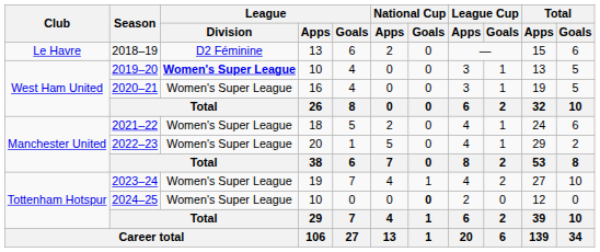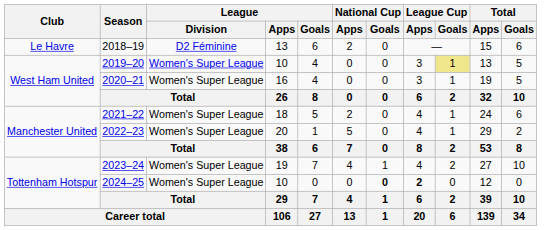2019–20 | League / Division: bold -> normal
2019–20 | League Cup / Goals: no background -> khaki background
2024–25 | League Cup / Apps: normal -> bold
